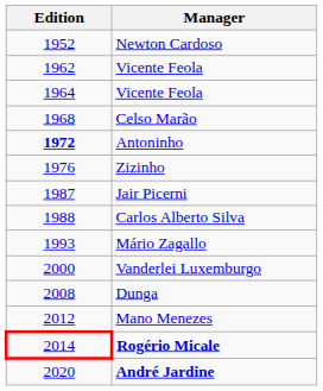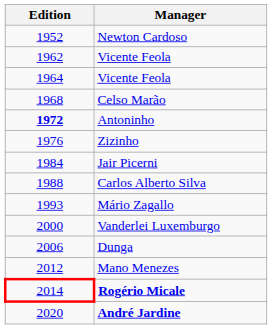row 8 | Edition: 1987 -> 1984
row 12 | Edition: 2008 -> 2006
